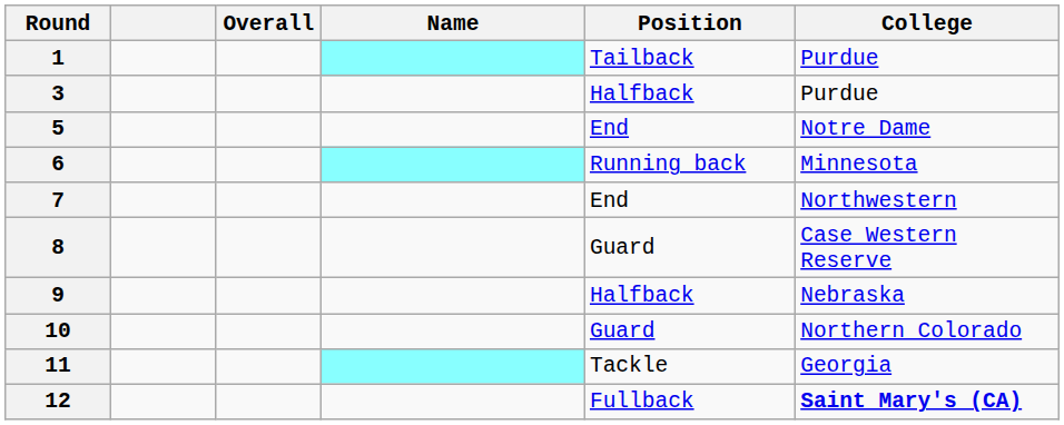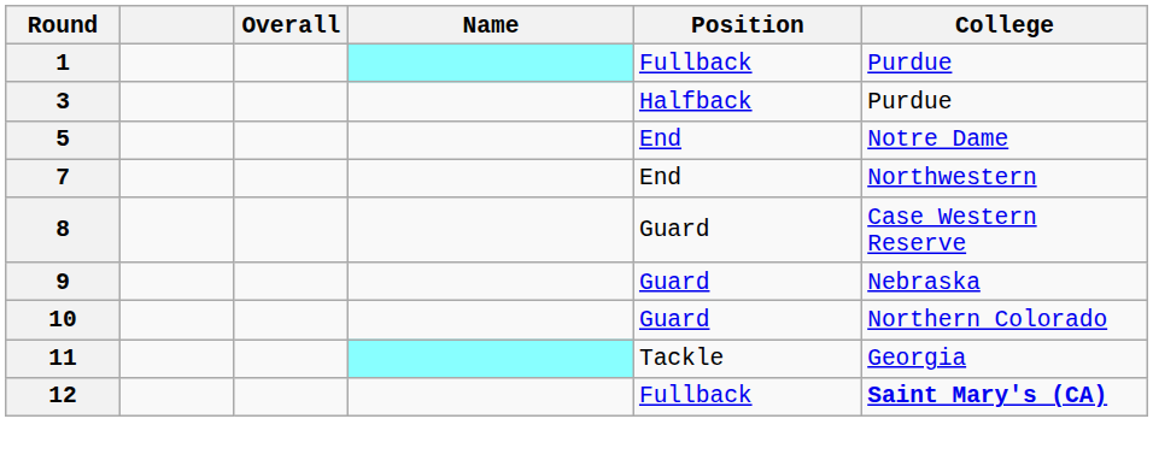1 | Position: Tailback -> Fullback
- row: 6 | Running back | Minnesota
9 | Position: Halfback -> Guard
